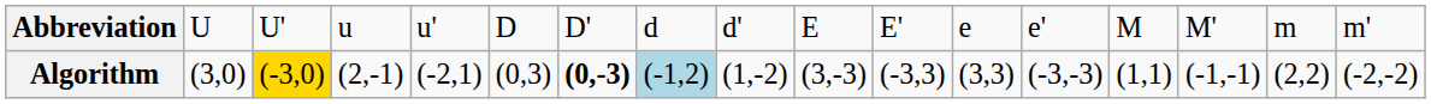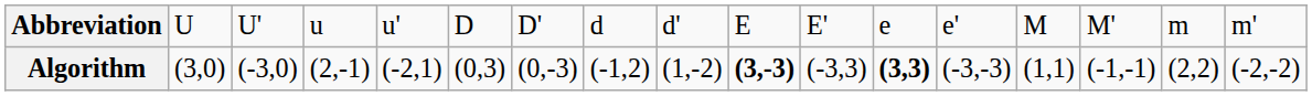Algorithm | column 3: gold background -> no background
Algorithm | column 7: bold -> normal
Algorithm | column 8: lightblue background -> no background
Algorithm | column 10: normal -> bold
Algorithm | column 12: normal -> bold
